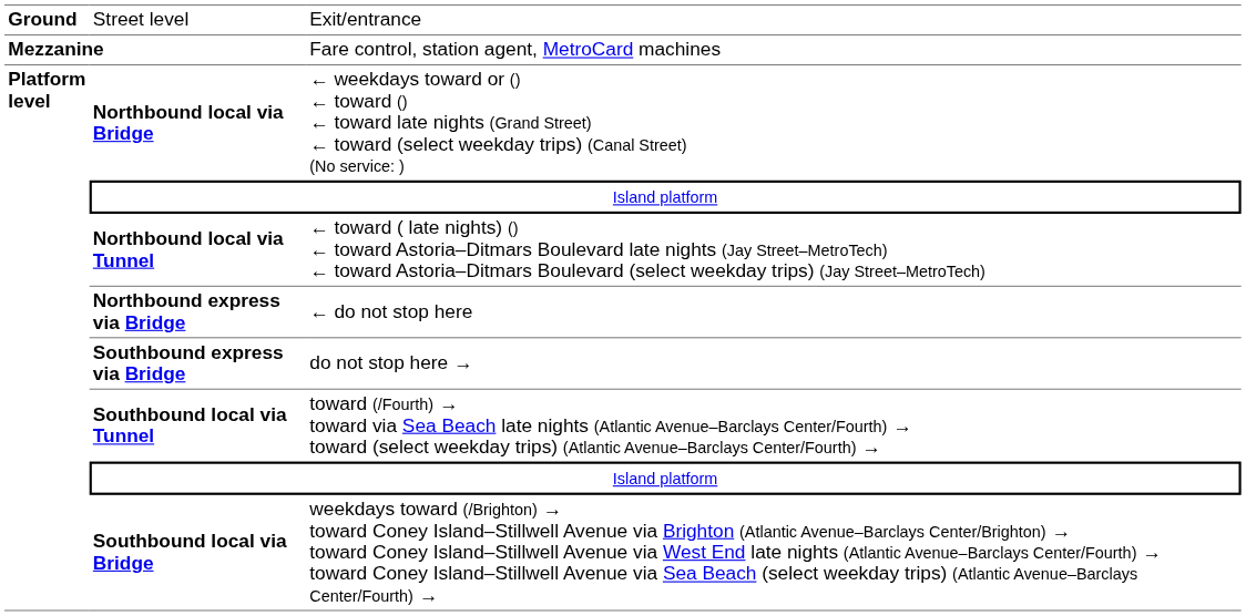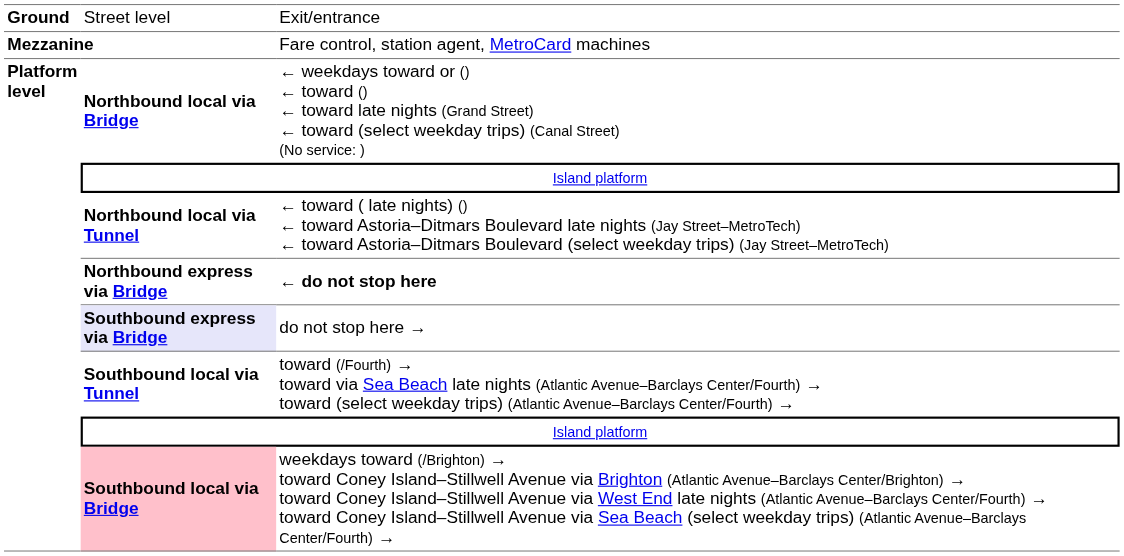Northbound express via Bridge | column 3: normal -> bold
Southbound express via Bridge | column 2: no background -> lavender background
Southbound local via Bridge | column 2: no background -> pink background
